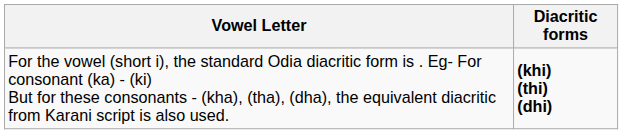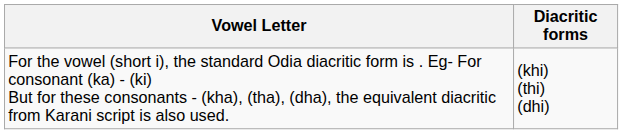row 2 | Diacritic forms: bold -> normal
